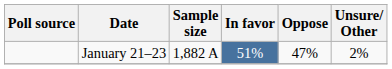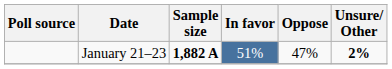January 21–23 | Sample size: normal -> bold
January 21–23 | Unsure/ Other: normal -> bold
